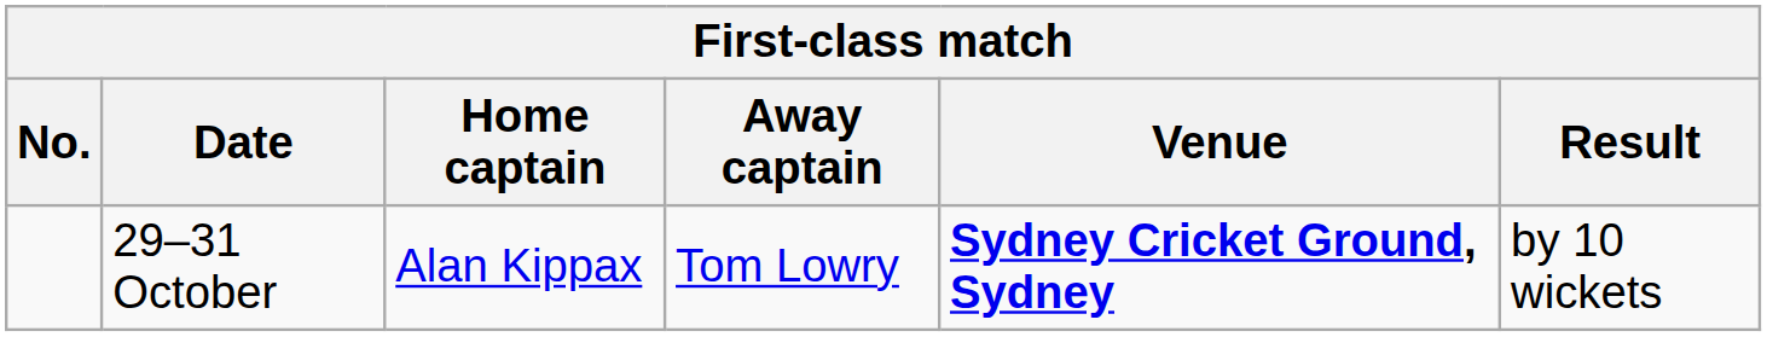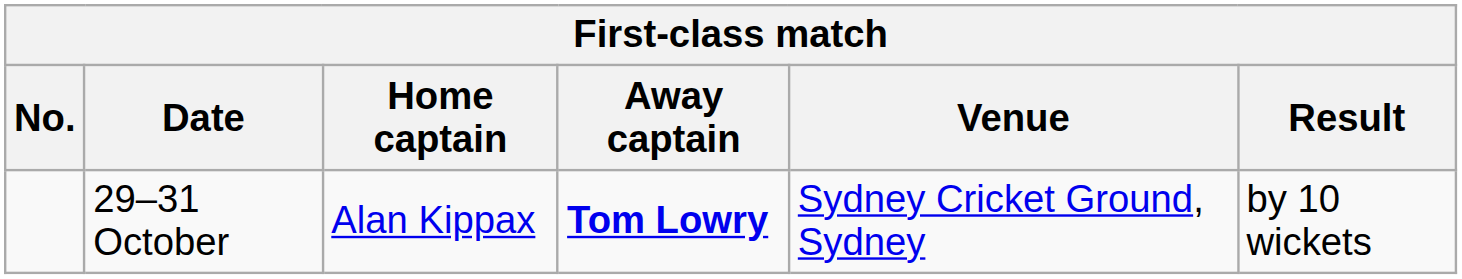29–31 October | Away captain: normal -> bold
29–31 October | Venue: bold -> normal
